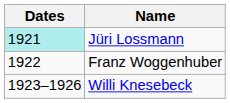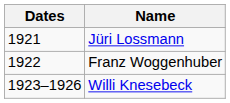Jüri Lossmann | Dates: paleturquoise background -> no background
